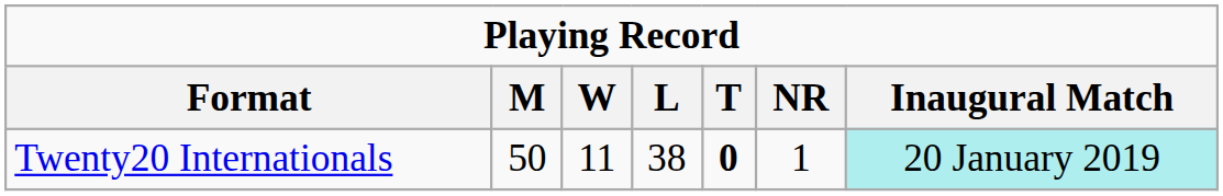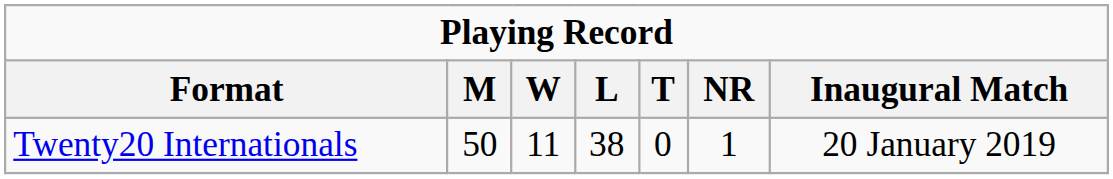Twenty20 Internationals | T: bold -> normal
Twenty20 Internationals | Inaugural Match: paleturquoise background -> no background
